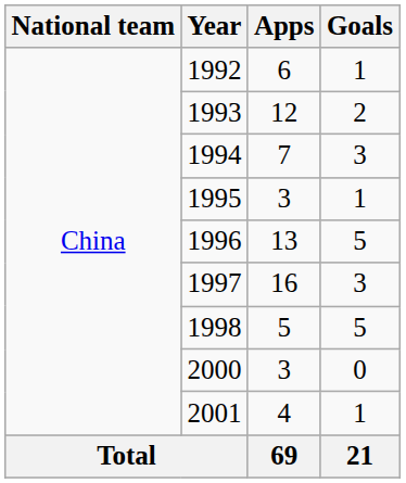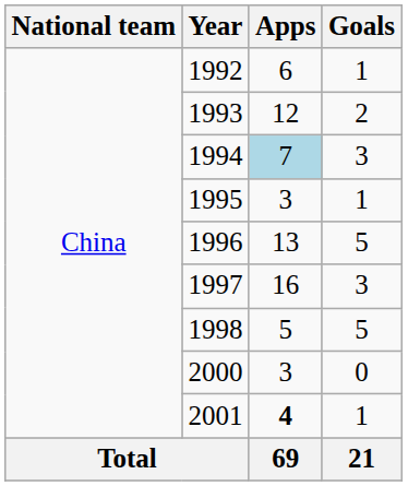1994 | Apps: no background -> lightblue background
2001 | Apps: normal -> bold
